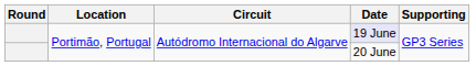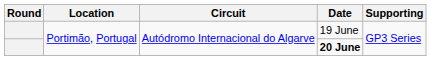19 June | Date: lavender background -> no background
20 June | Date: normal -> bold
